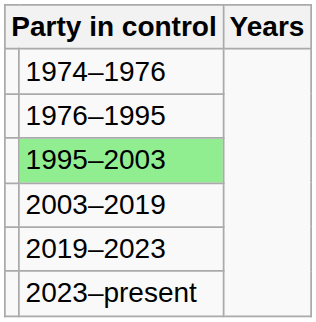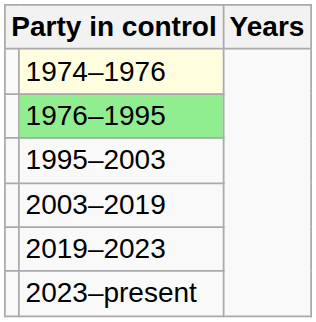1974–1976 | column 2: no background -> lightyellow background
1976–1995 | column 2: no background -> lightgreen background
1995–2003 | column 2: lightgreen background -> no background
